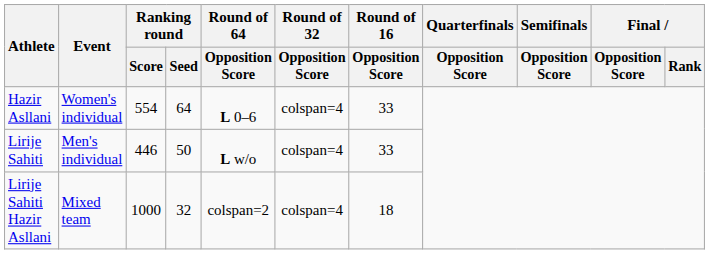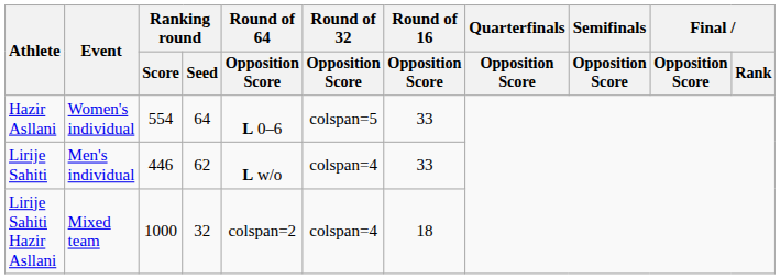Hazir Asllani | Round of 32 / Opposition Score: colspan=4 -> colspan=5
Lirije Sahiti | Ranking round / Seed: 50 -> 62
